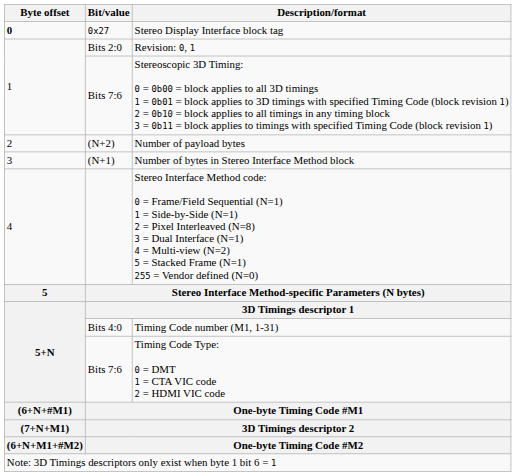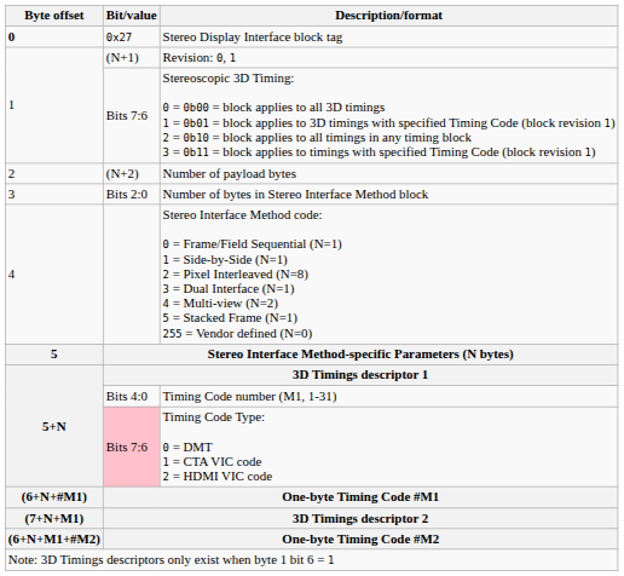Revision: 0, 1 | Bit/value: Bits 2:0 -> (N+1)
Number of bytes in Stereo Interface Method block | Bit/value: (N+1) -> Bits 2:0
Timing Code Type: 0 = DMT 1 = CTA VIC code 2 = HDMI VIC code | Bit/value: no background -> pink background
